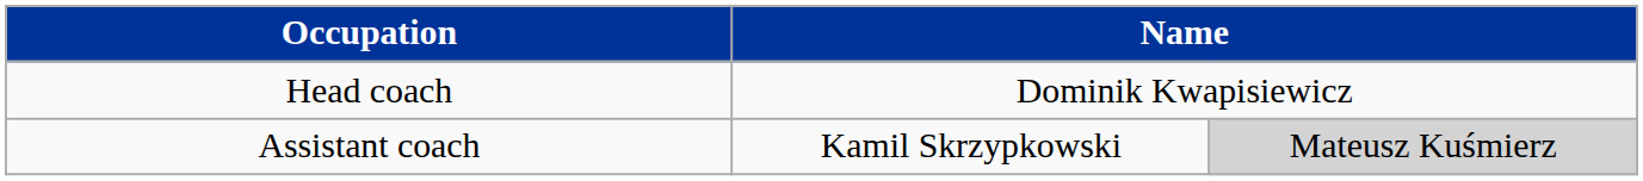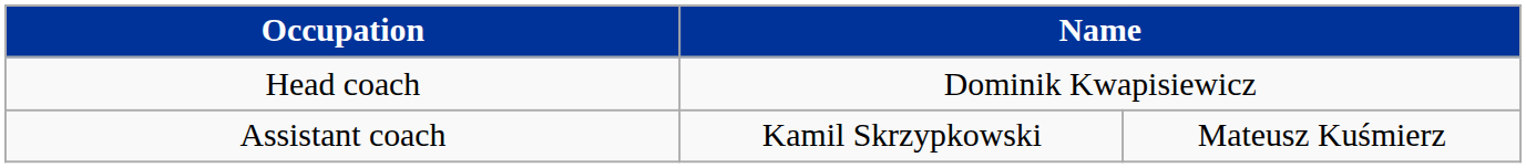Assistant coach | column 3: lightgrey background -> no background
